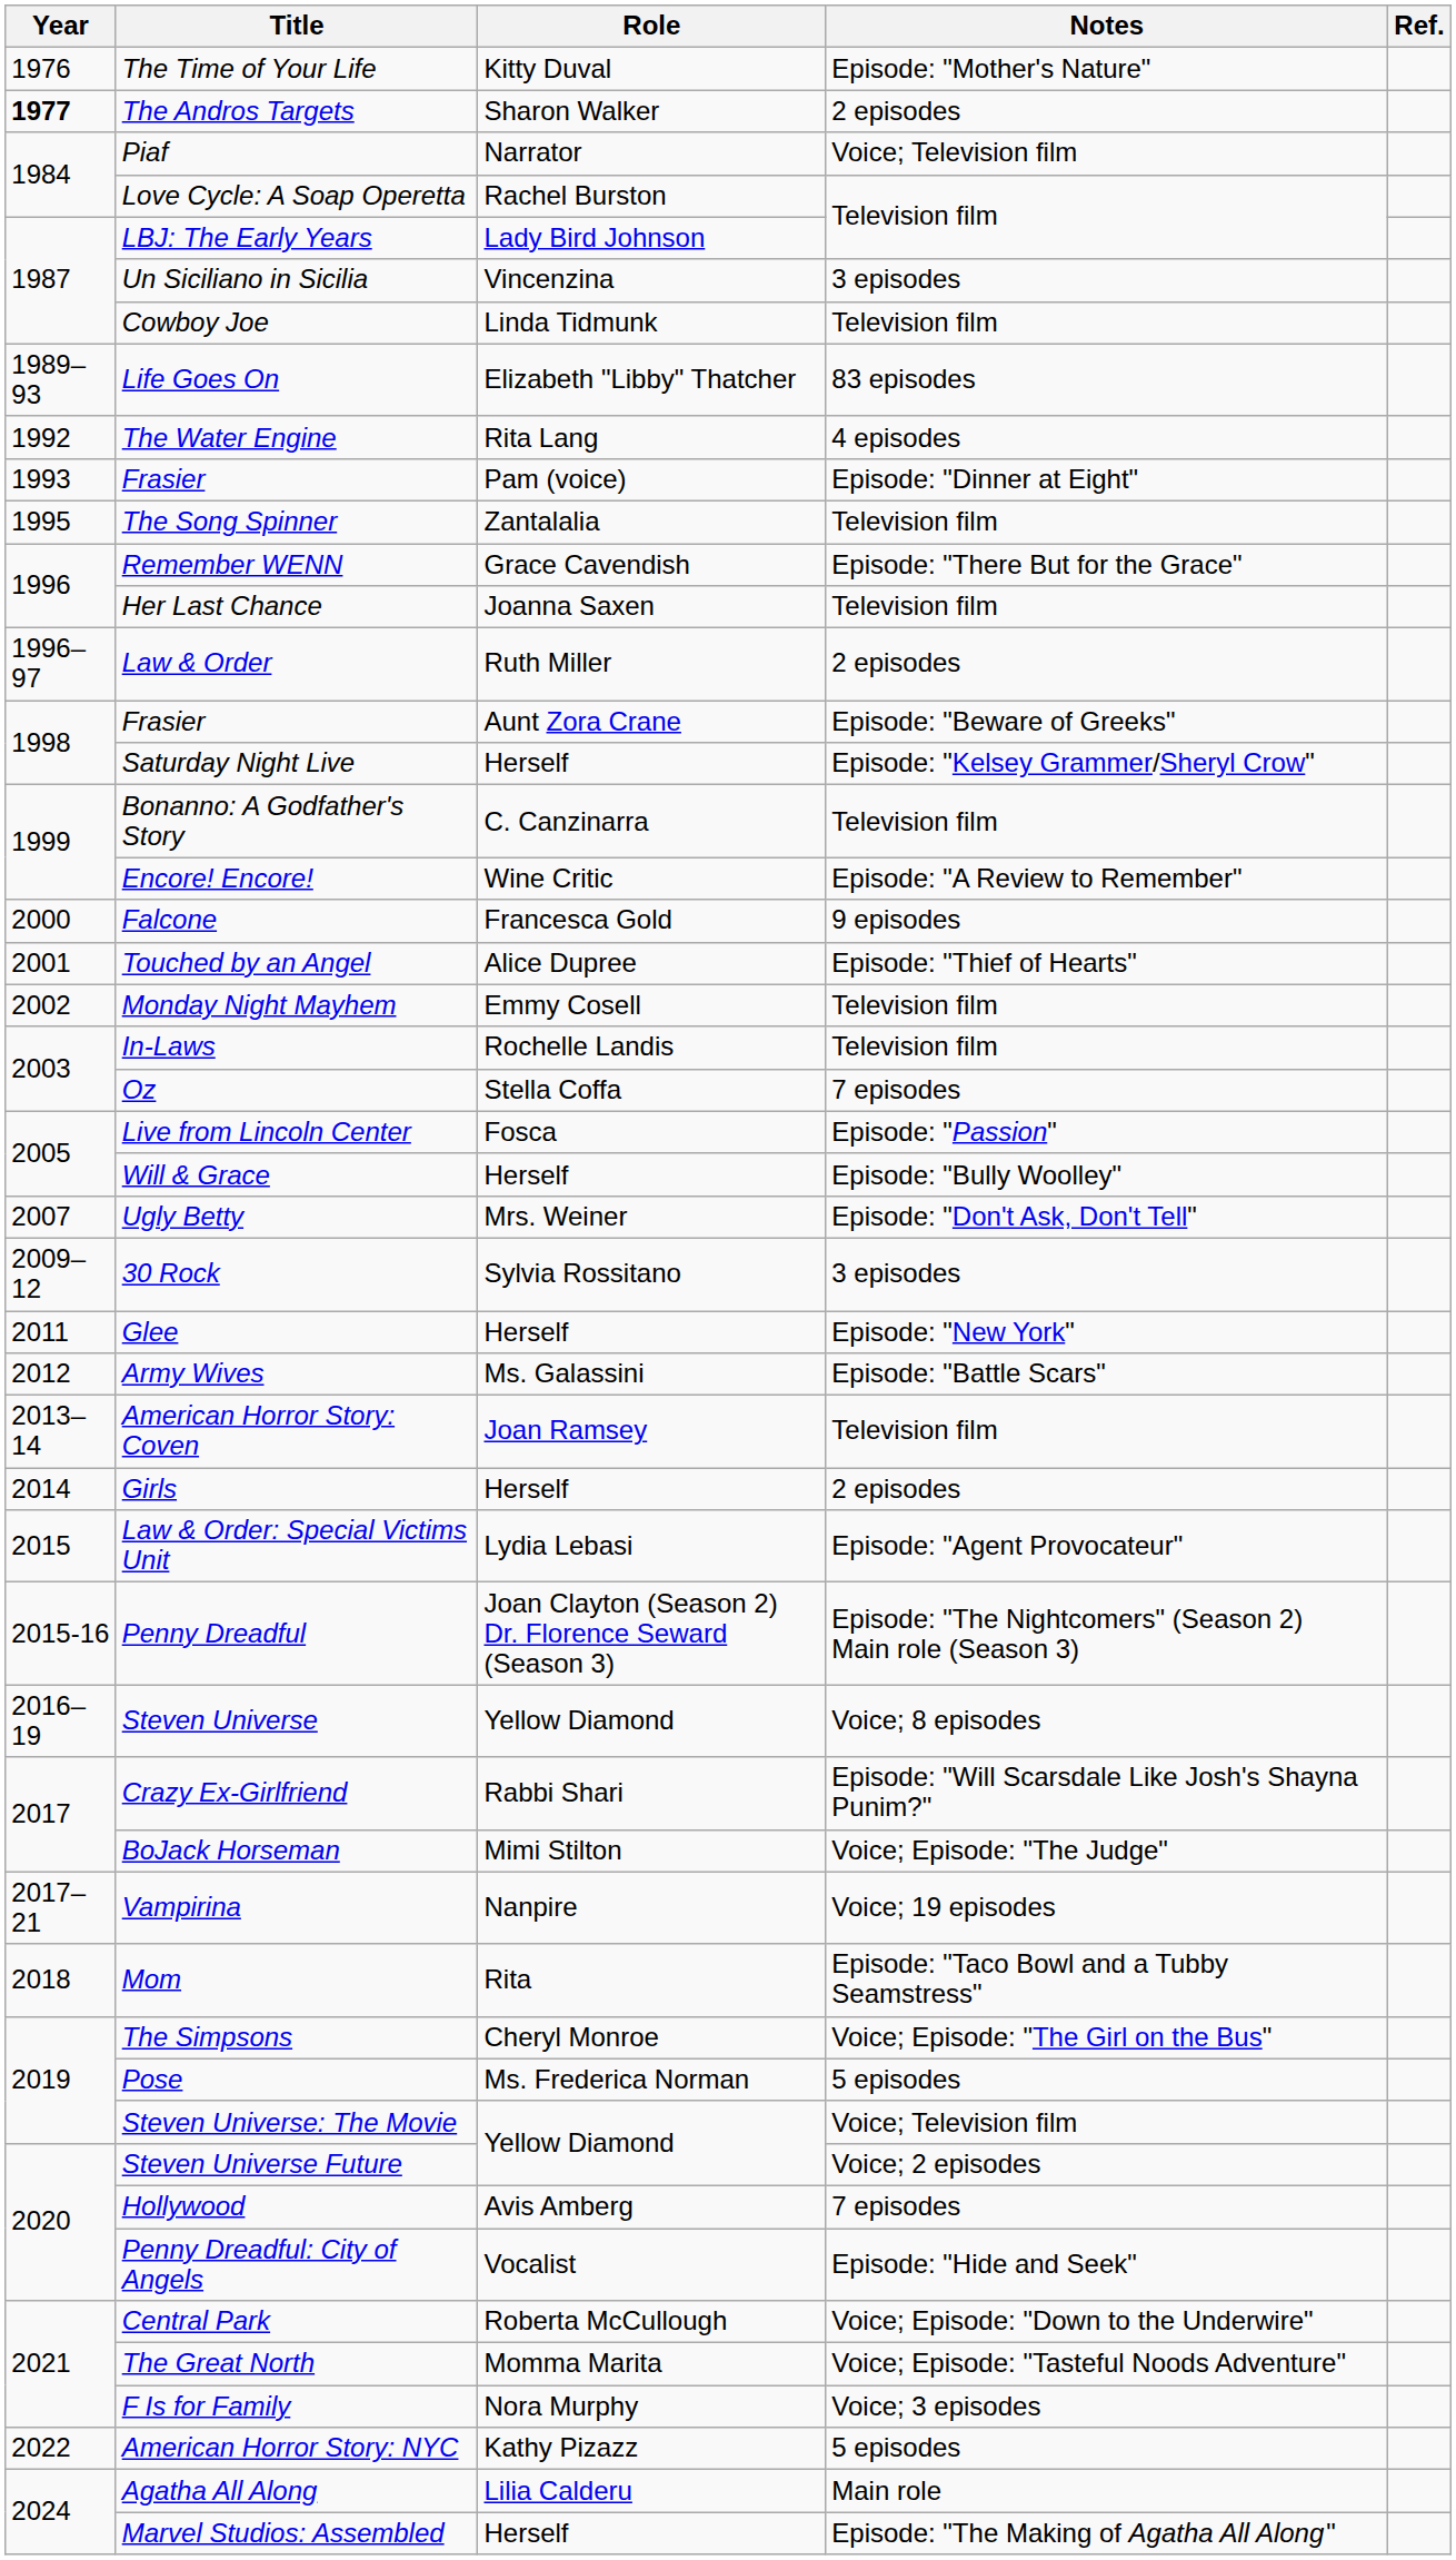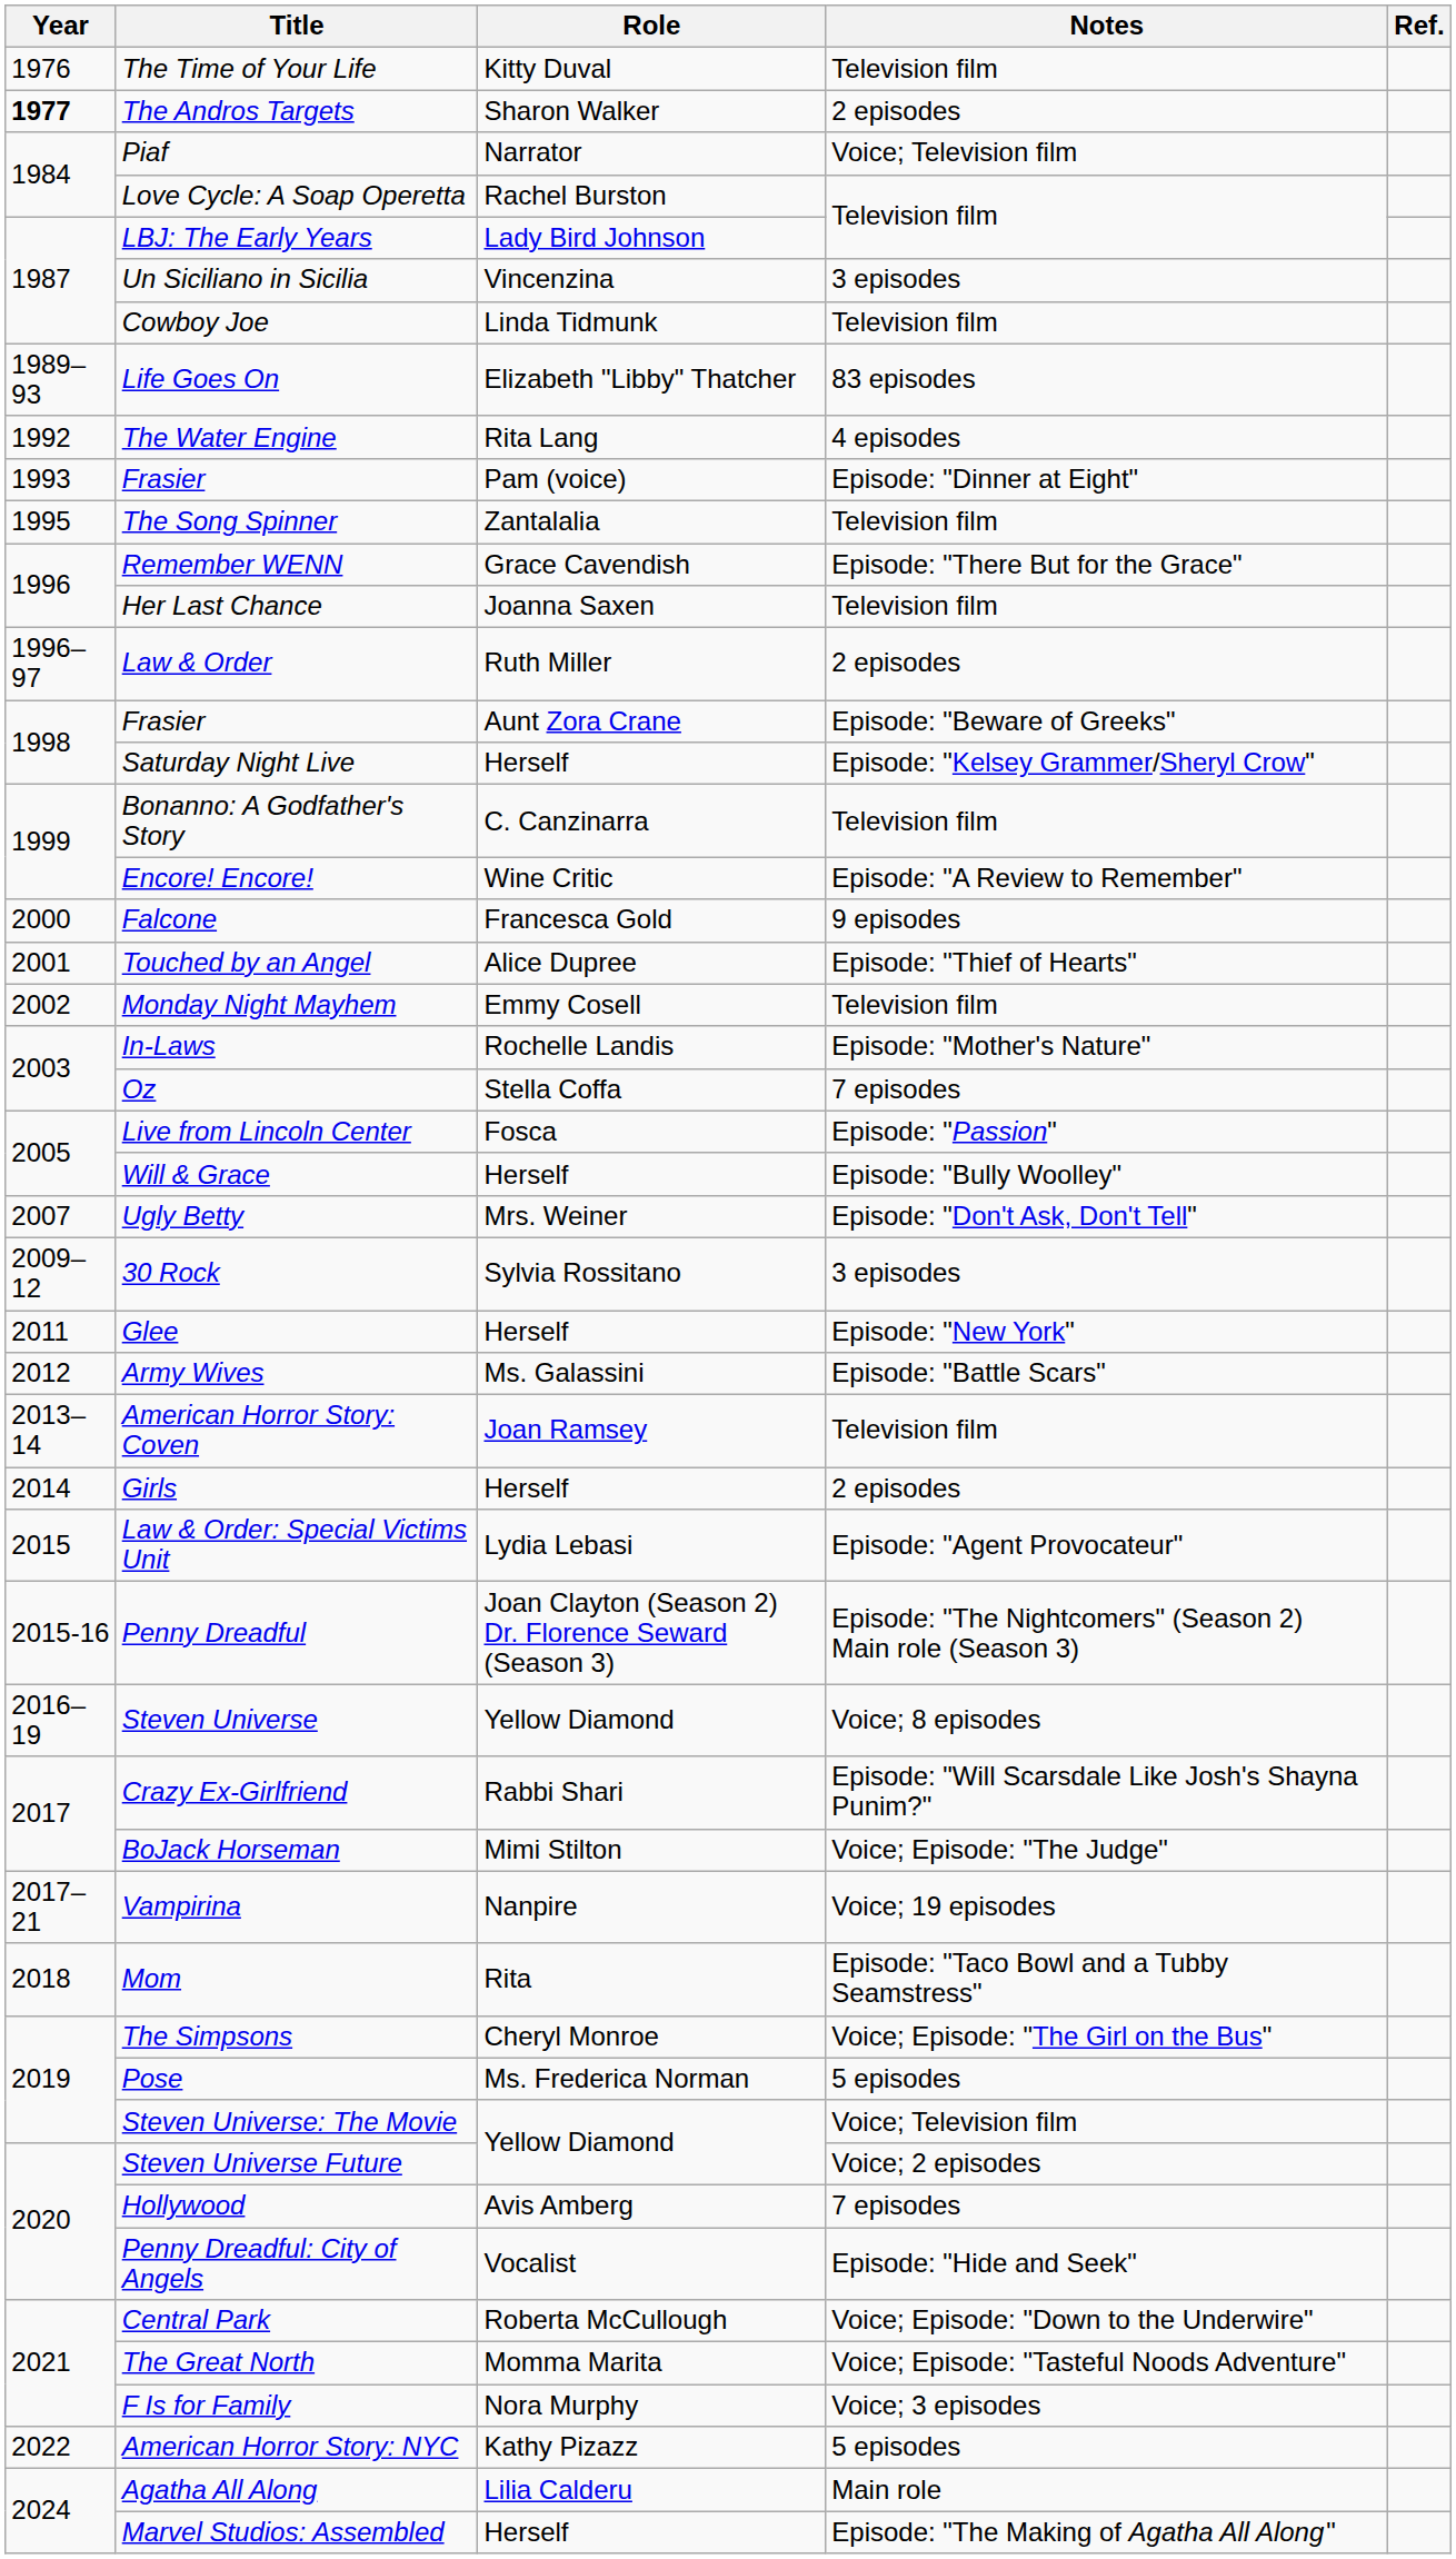The Time of Your Life | Notes: Episode: "Mother's Nature" -> Television film
In-Laws | Notes: Television film -> Episode: "Mother's Nature"
